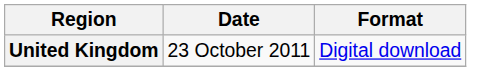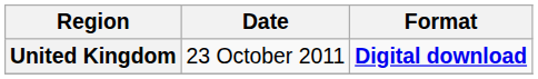United Kingdom | Format: normal -> bold
